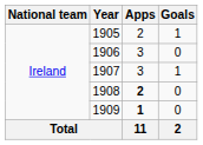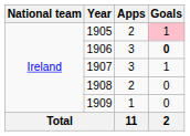1905 | Goals: no background -> pink background
1906 | Goals: normal -> bold
1908 | Apps: bold -> normal
1909 | Apps: bold -> normal
